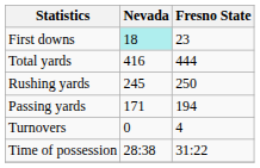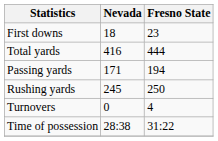First downs | Nevada: paleturquoise background -> no background
rows swapped: Rushing yards <-> Passing yards
